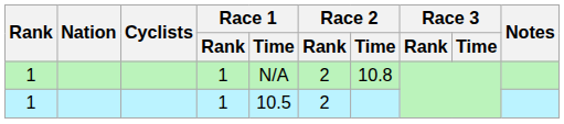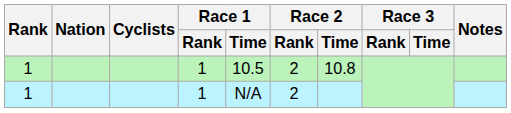row 3 | Race 1 / Time: N/A -> 10.5
row 4 | Race 1 / Time: 10.5 -> N/A
